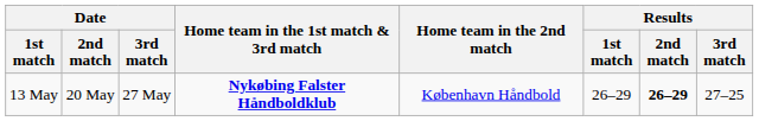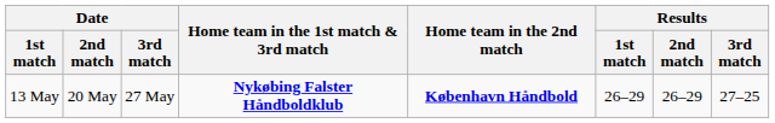13 May | Home team in the 2nd match: normal -> bold
13 May | Results / 2nd match: bold -> normal
